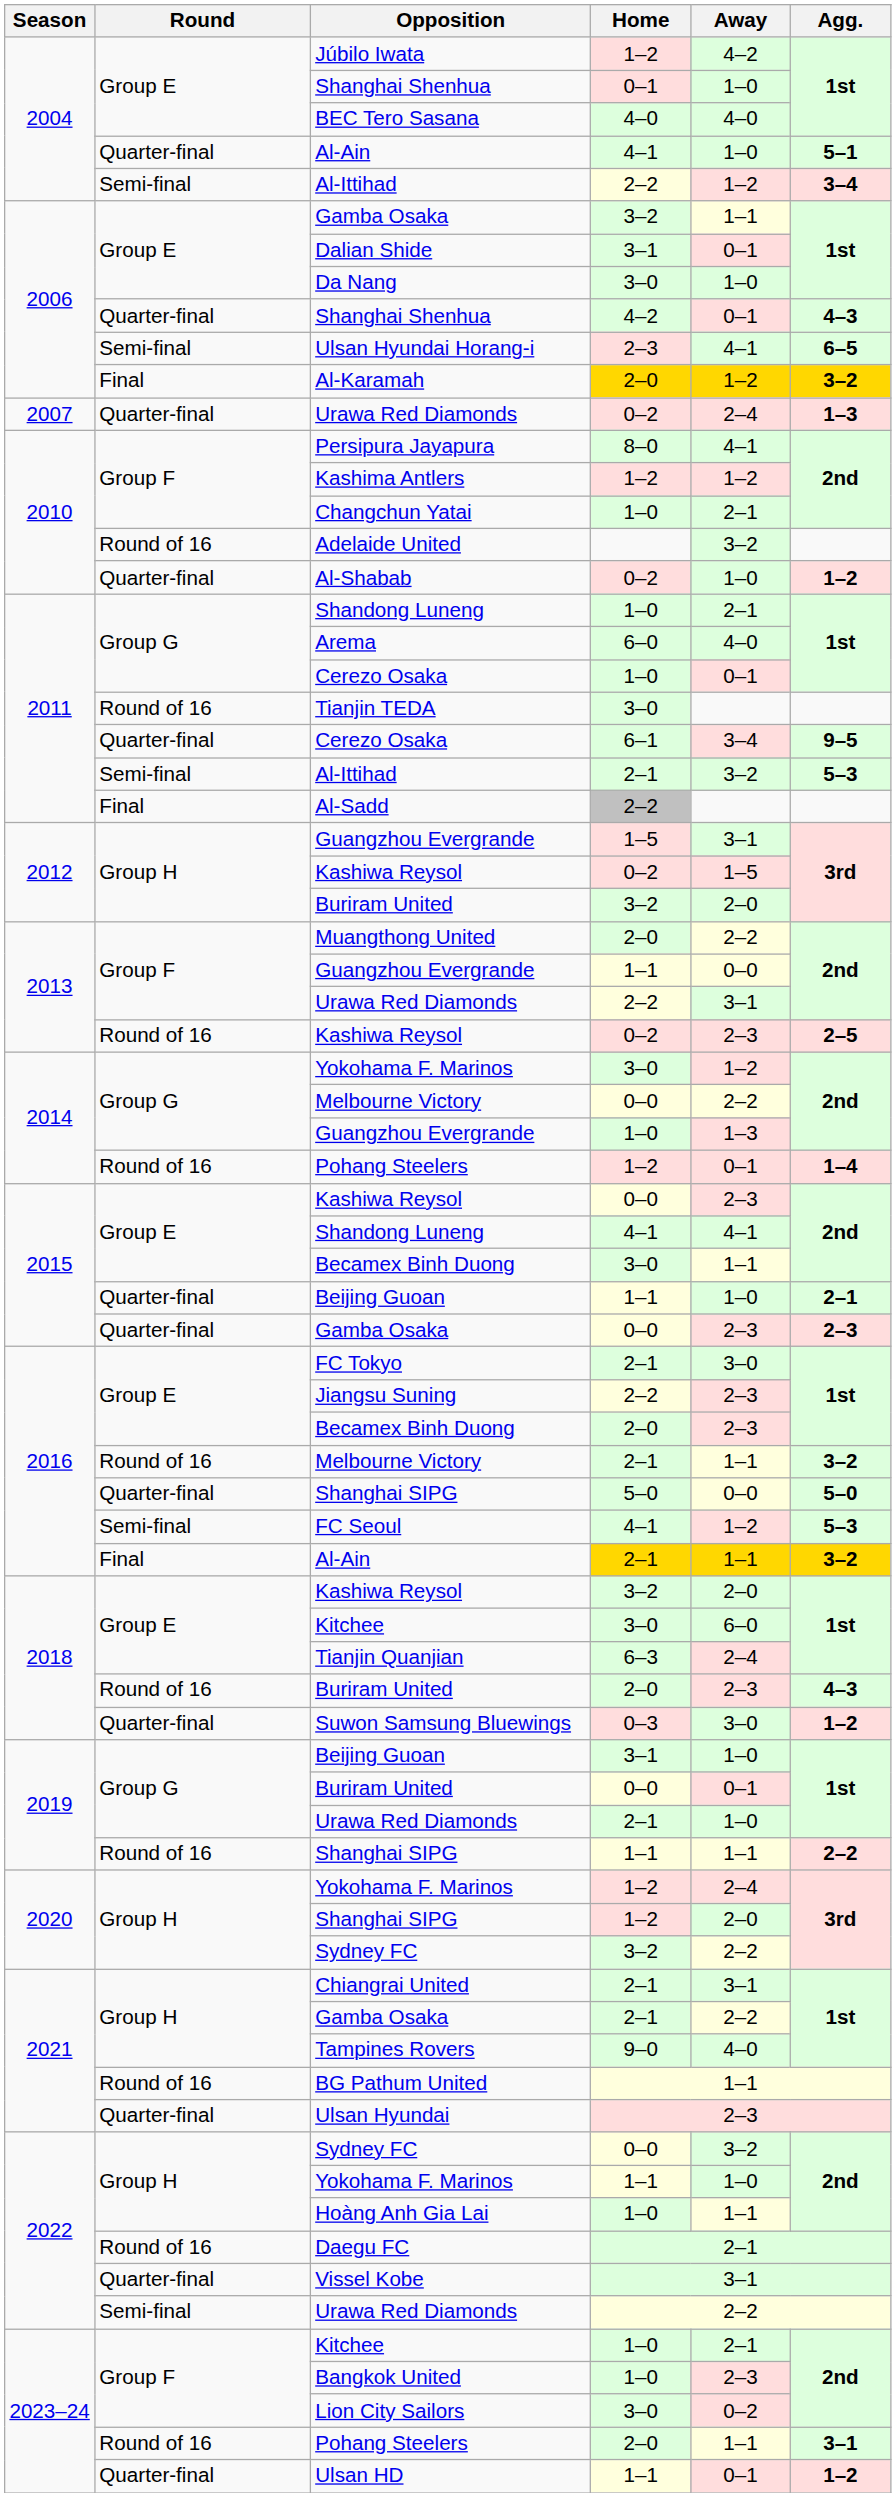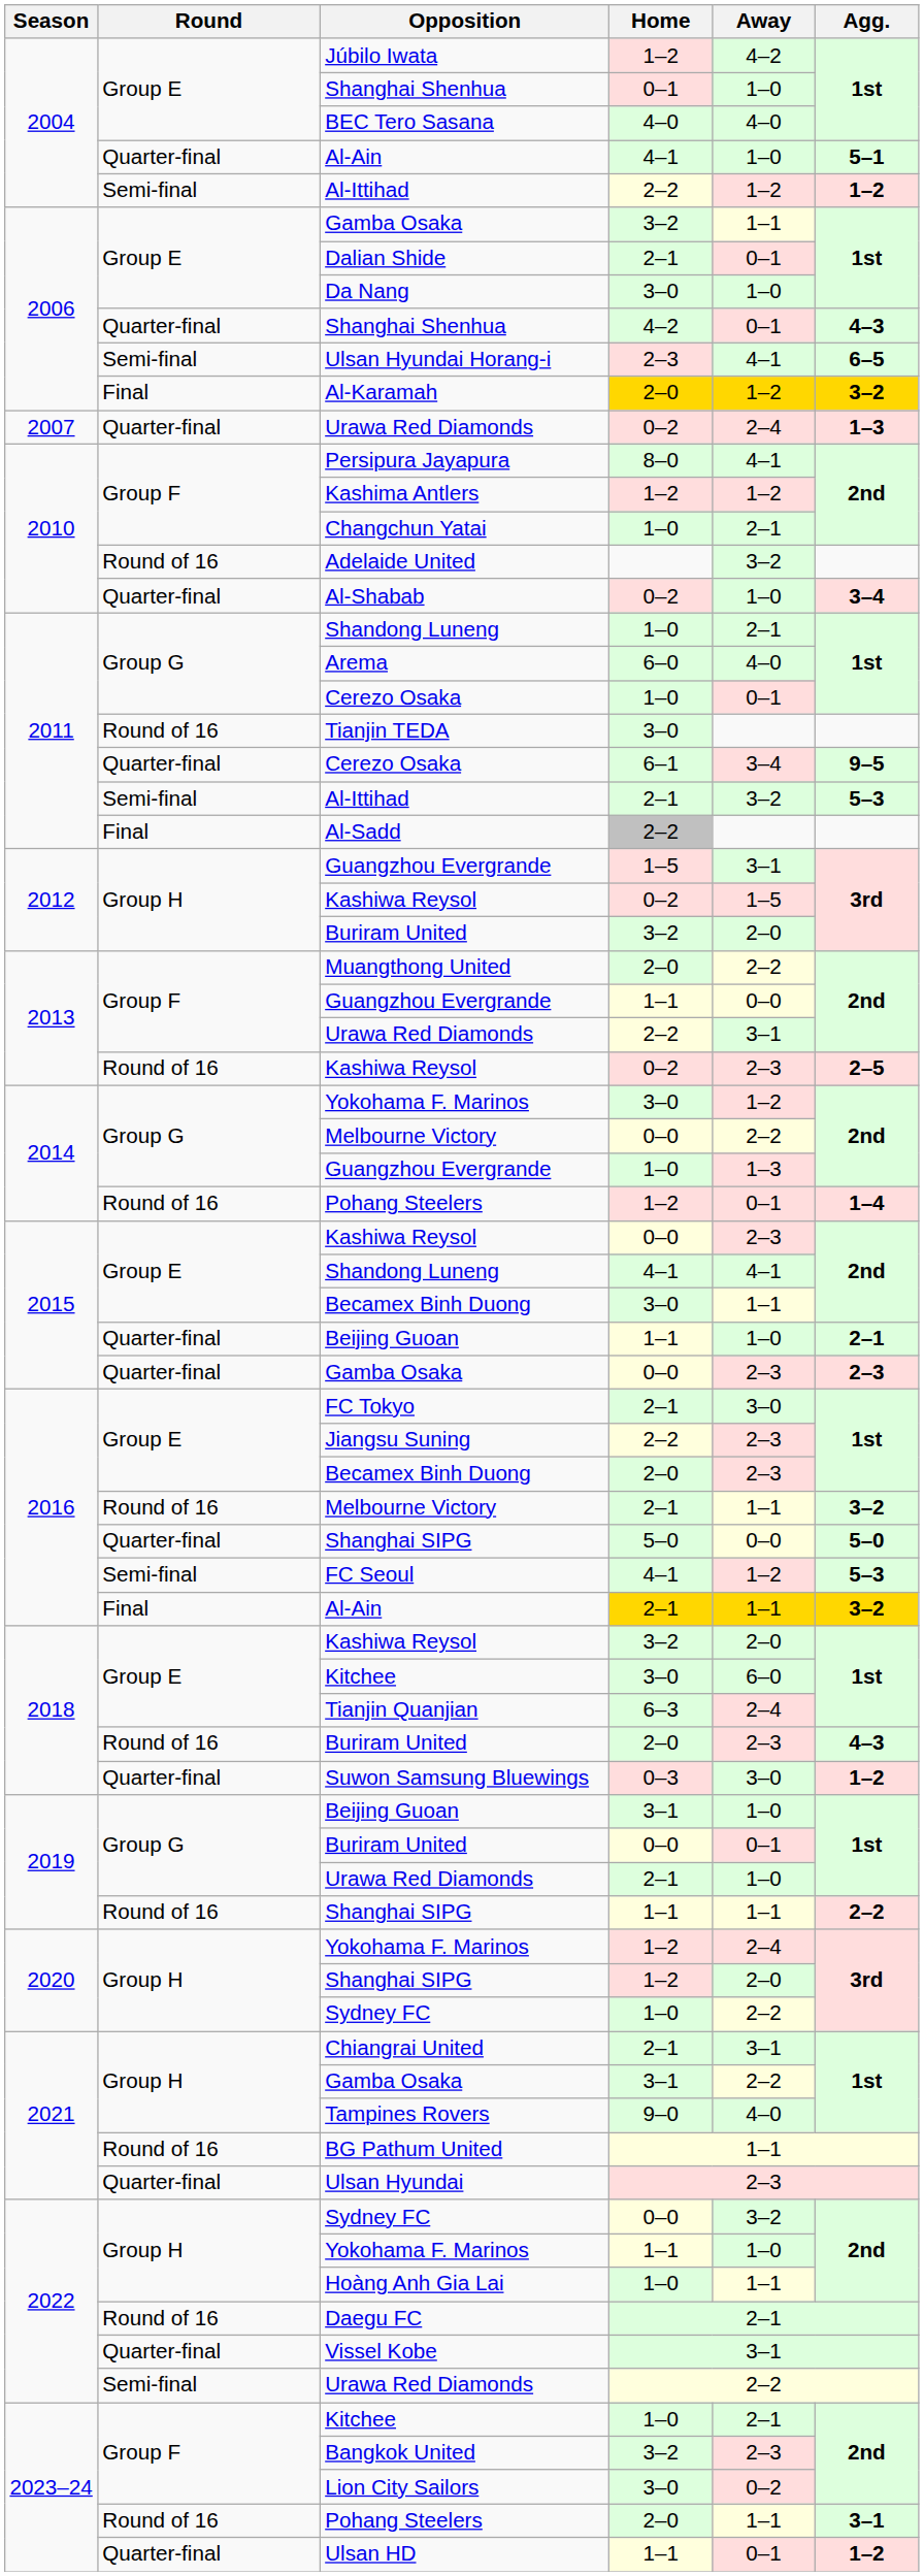2004 / Al-Ittihad | Agg.: 3–4 -> 1–2
Dalian Shide | Home: 3–1 -> 2–1
Al-Shabab | Agg.: 1–2 -> 3–4
2020 / Sydney FC | Home: 3–2 -> 1–0
2021 / Gamba Osaka | Home: 2–1 -> 3–1
Bangkok United | Home: 1–0 -> 3–2
